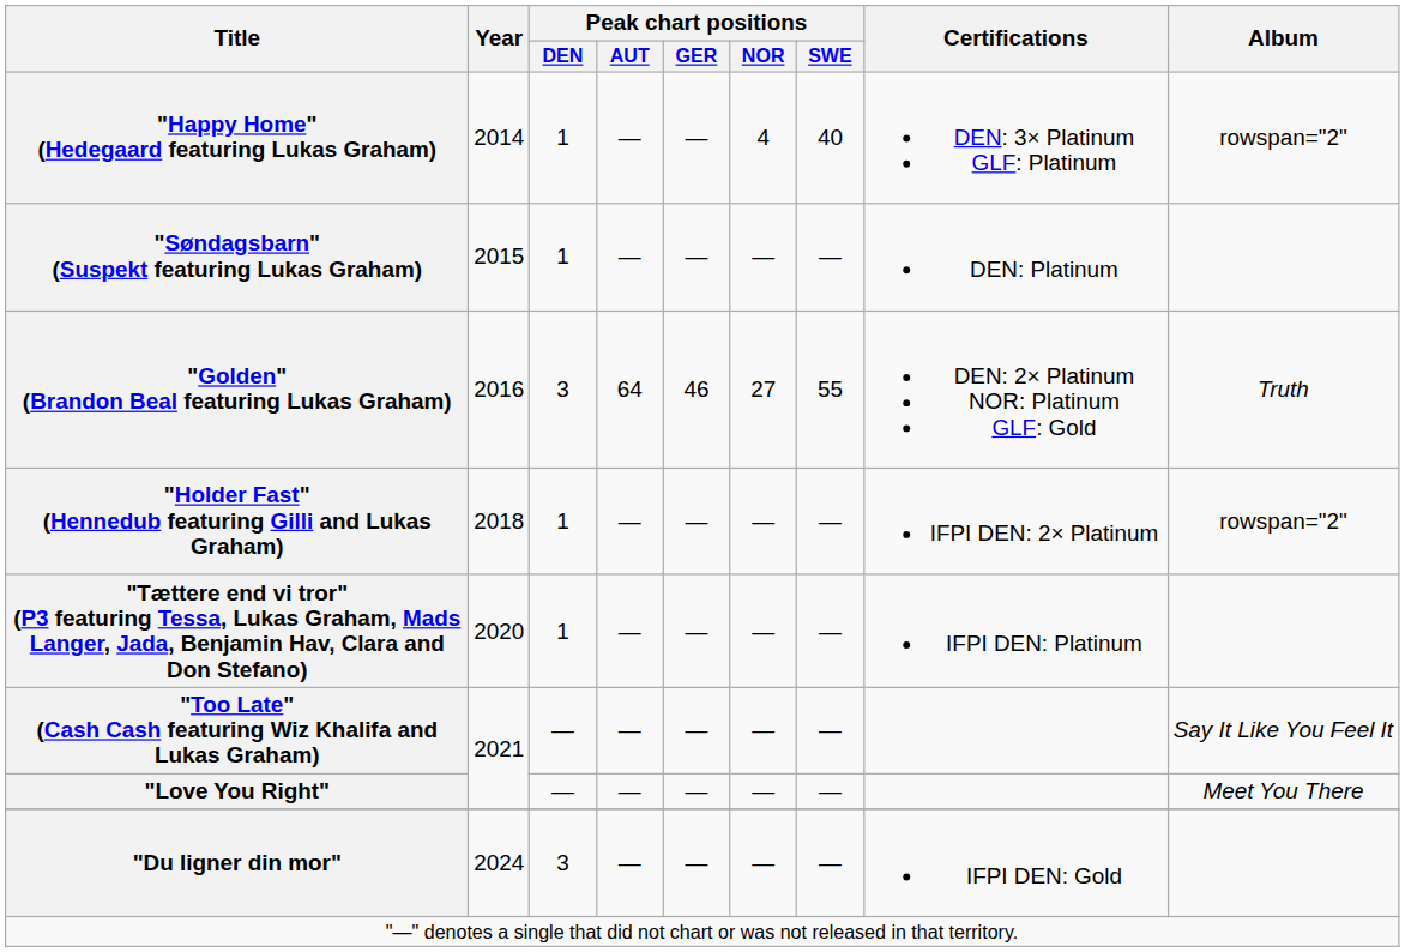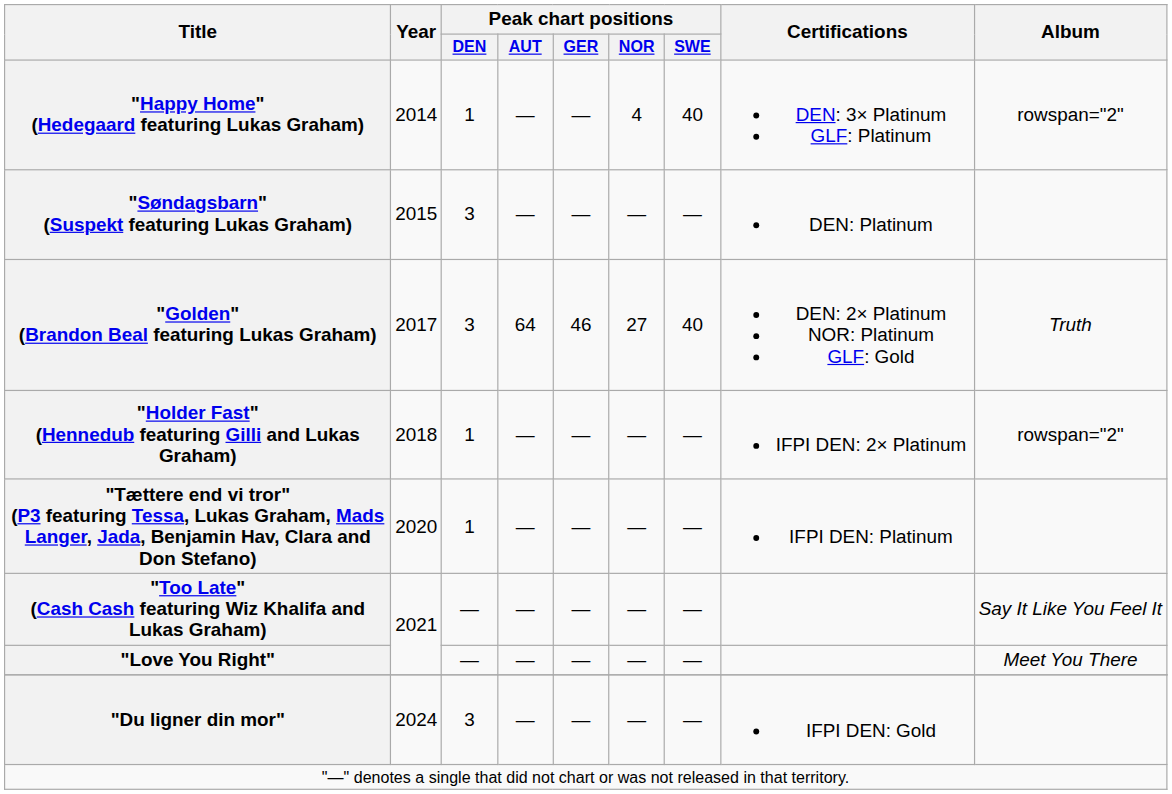"Søndagsbarn" (Suspekt featuring Lukas Graham) | Peak chart positions / DEN: 1 -> 3
"Golden" (Brandon Beal featuring Lukas Graham) | Year: 2016 -> 2017
"Golden" (Brandon Beal featuring Lukas Graham) | Peak chart positions / SWE: 55 -> 40
